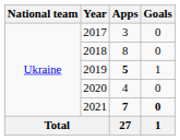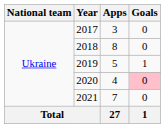2019 | Apps: bold -> normal
2020 | Goals: no background -> pink background
2021 | Apps: bold -> normal
2021 | Goals: bold -> normal
